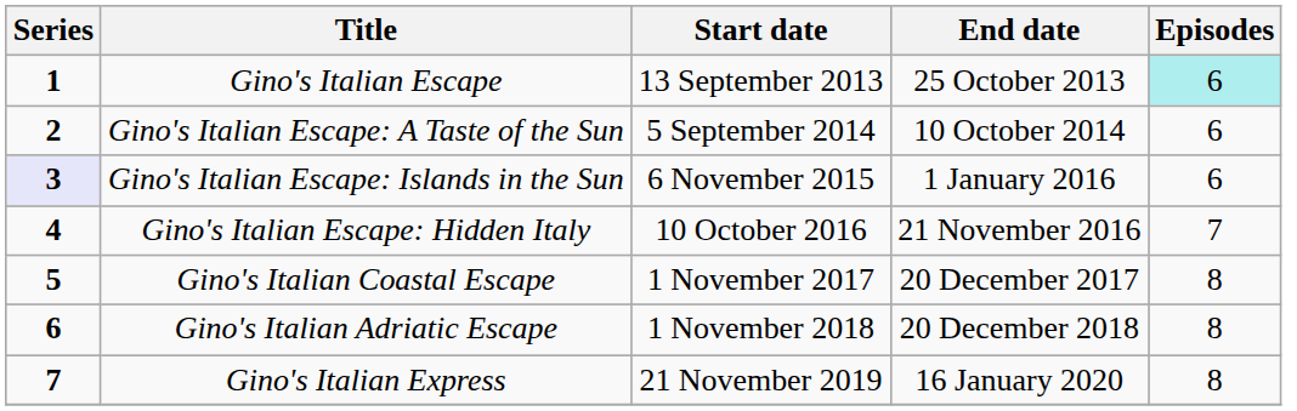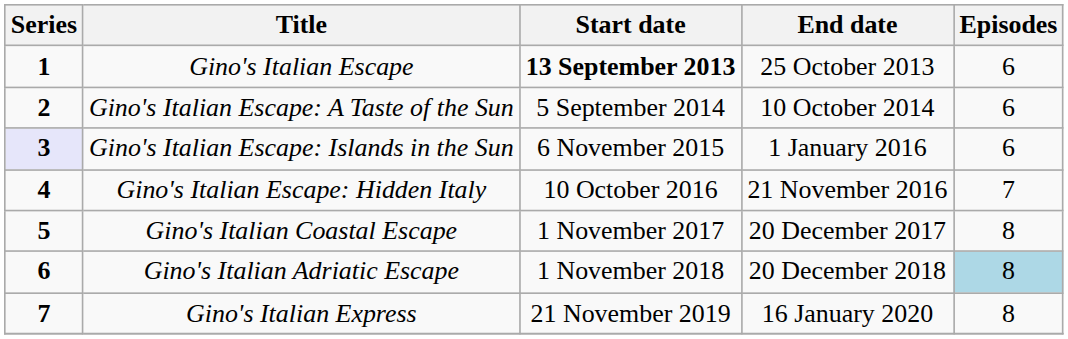Gino's Italian Escape | Start date: normal -> bold
Gino's Italian Escape | Episodes: paleturquoise background -> no background
Gino's Italian Adriatic Escape | Episodes: no background -> lightblue background
